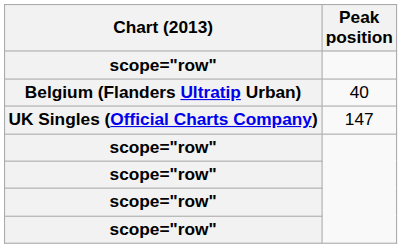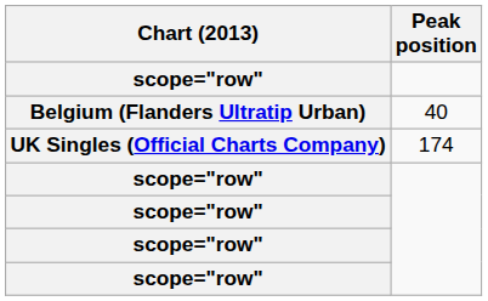UK Singles (Official Charts Company) | Peak position: 147 -> 174
